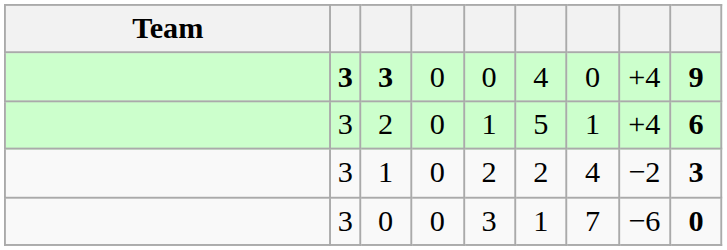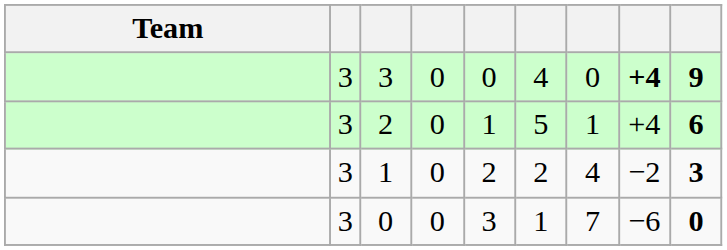row 2 | column 2: bold -> normal
row 2 | column 3: bold -> normal
row 2 | column 8: normal -> bold
